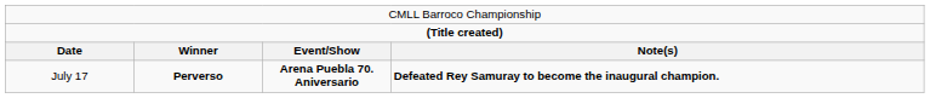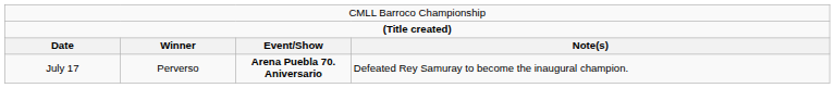July 17 | column 2: bold -> normal
July 17 | column 4: bold -> normal
